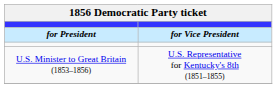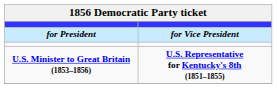U.S. Minister to Great Britain (1853–1856) | column 1: normal -> bold
U.S. Minister to Great Britain (1853–1856) | column 2: normal -> bold
